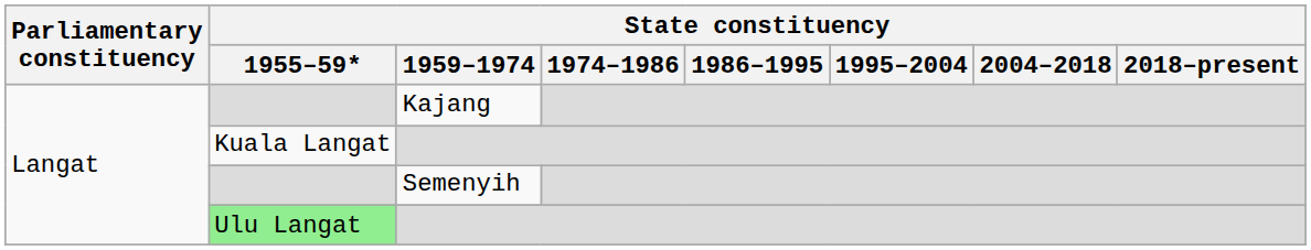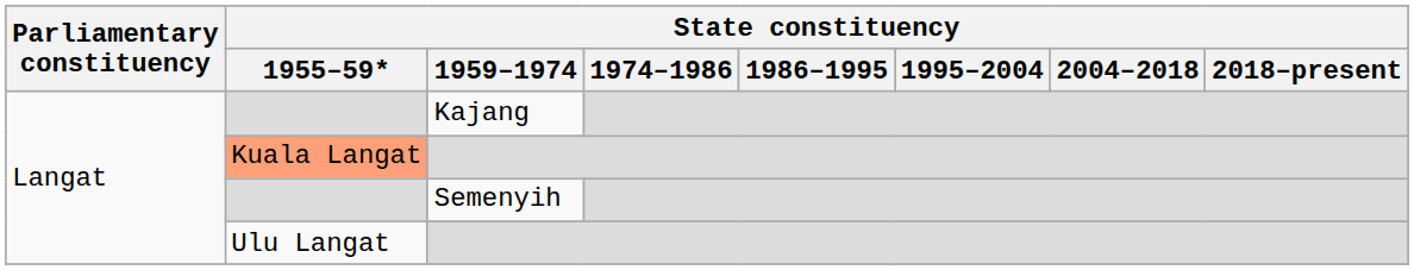Kuala Langat | State constituency / 1955–59*: no background -> lightsalmon background
Ulu Langat | State constituency / 1955–59*: lightgreen background -> no background
